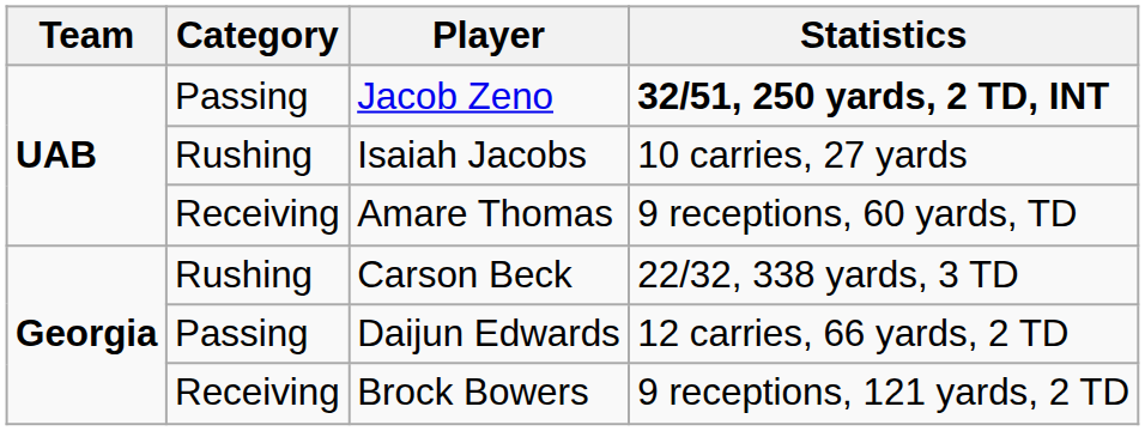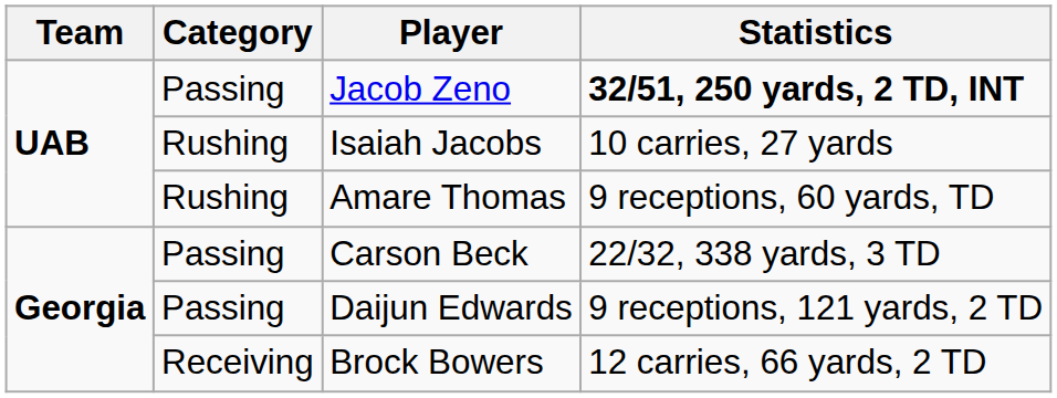Amare Thomas | Category: Receiving -> Rushing
Carson Beck | Category: Rushing -> Passing
Daijun Edwards | Statistics: 12 carries, 66 yards, 2 TD -> 9 receptions, 121 yards, 2 TD
Brock Bowers | Statistics: 9 receptions, 121 yards, 2 TD -> 12 carries, 66 yards, 2 TD
